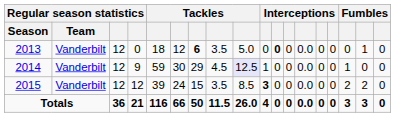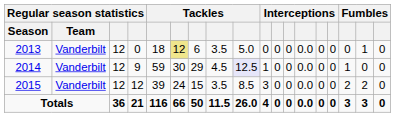2013 | column 6: no background -> khaki background
2013 | column 7: bold -> normal
2013 | column 11: bold -> normal
2015 | column 10: bold -> normal
